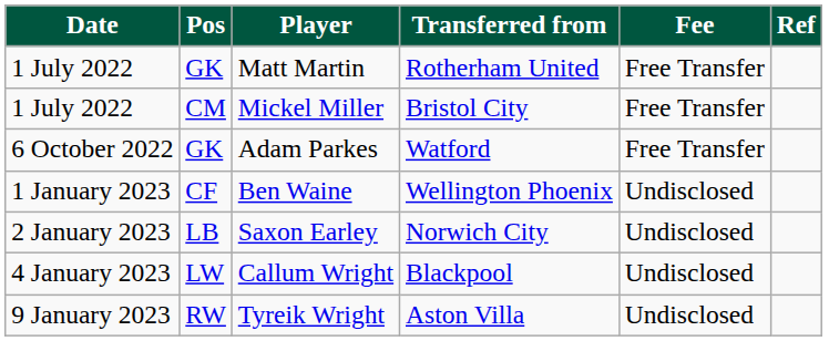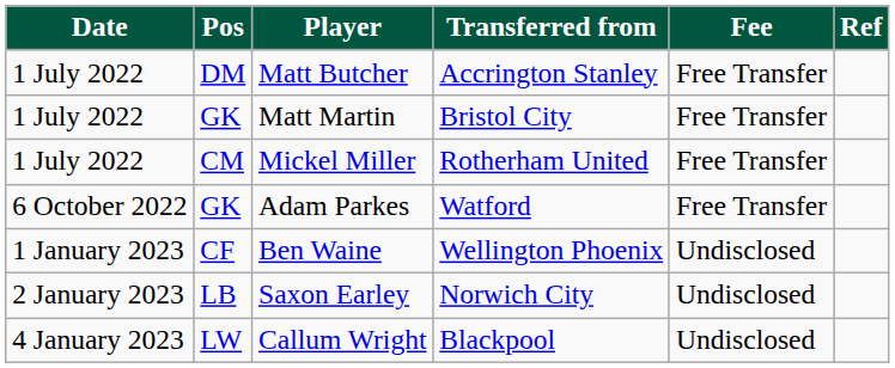+ row: 1 July 2022 | DM | Matt Butcher | Accrington Stanley | Free Transfer
Matt Martin | Transferred from: Rotherham United -> Bristol City
Mickel Miller | Transferred from: Bristol City -> Rotherham United
- row: 9 January 2023 | RW | Tyreik Wright | Aston Villa | Undisclosed
